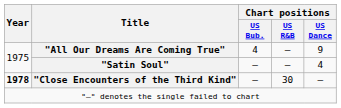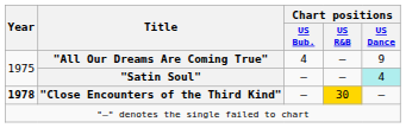"Satin Soul" | Chart positions / US Dance: no background -> paleturquoise background
"Close Encounters of the Third Kind" | Chart positions / US R&B: no background -> gold background
